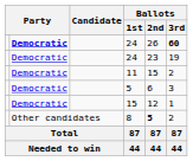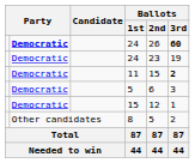11 | Ballots / 3rd: normal -> bold
8 | Ballots / 2nd: bold -> normal
